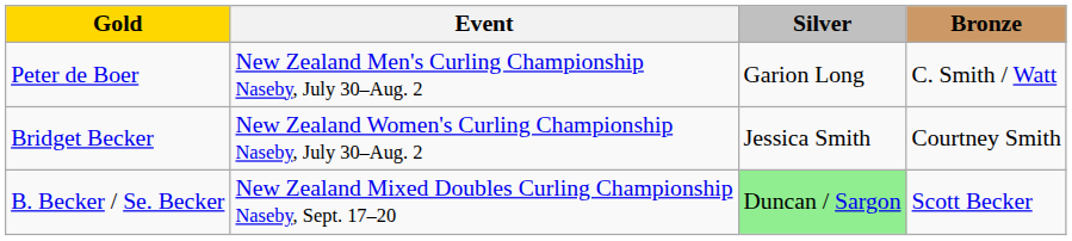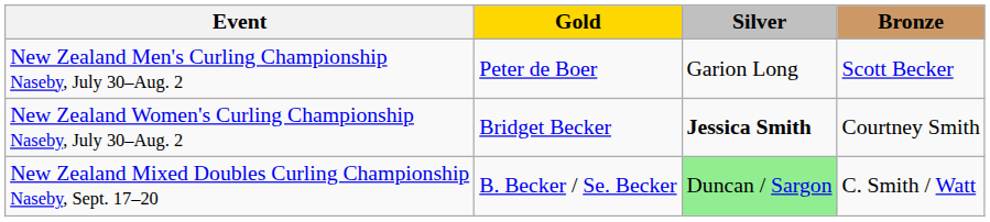columns swapped: Event <-> Gold
row 2 | Bronze: C. Smith / Watt -> Scott Becker
row 3 | Silver: normal -> bold
row 4 | Bronze: Scott Becker -> C. Smith / Watt
